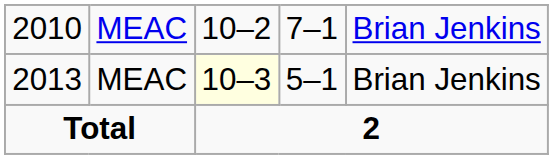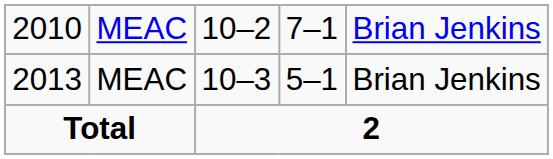2013 | column 3: lightyellow background -> no background
